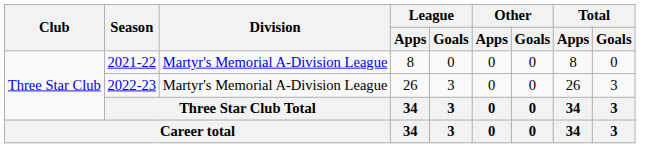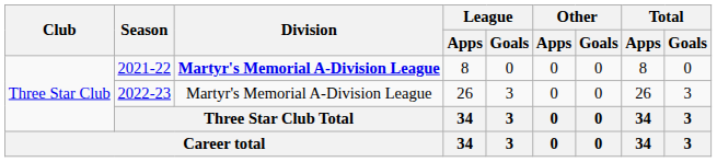2021-22 | Division: normal -> bold
